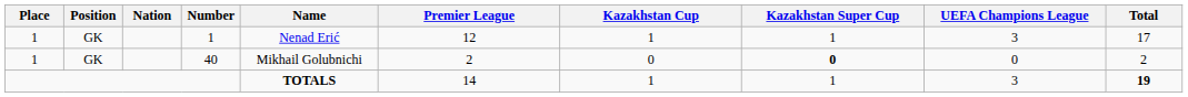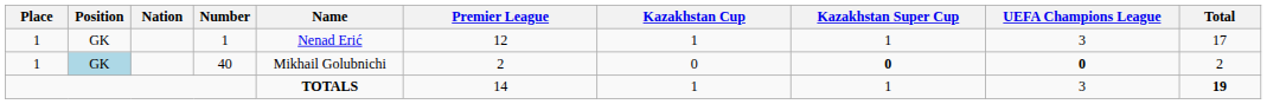40 | Position: no background -> lightblue background
40 | UEFA Champions League: normal -> bold
